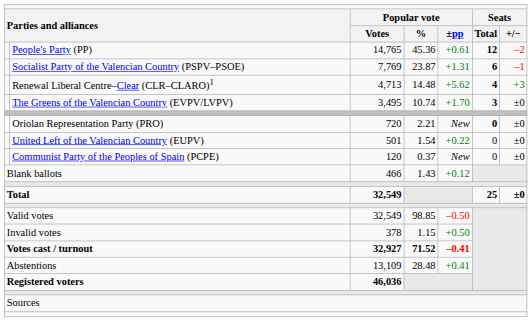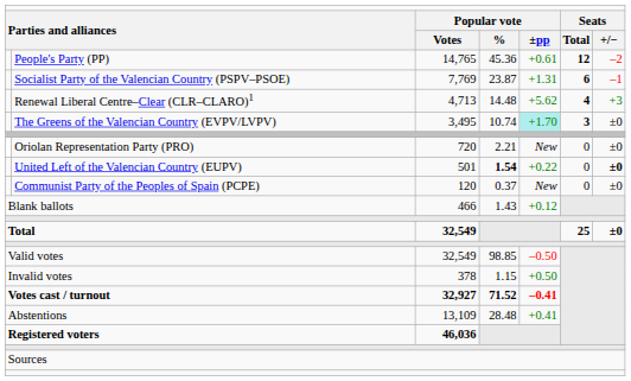The Greens of the Valencian Country (EVPV/LVPV) | column 5: no background -> paleturquoise background
Oriolan Representation Party (PRO) | column 6: bold -> normal
United Left of the Valencian Country (EUPV) | column 4: normal -> bold
United Left of the Valencian Country (EUPV) | column 7: normal -> bold
